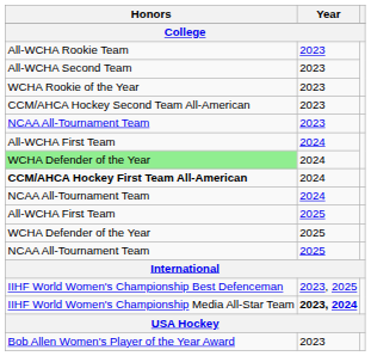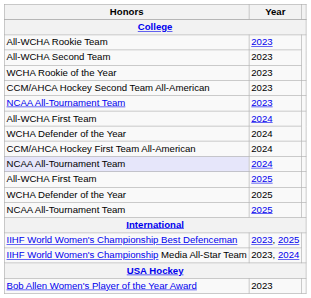WCHA Defender of the Year / 2024 | Honors: lightgreen background -> no background
CCM/AHCA Hockey First Team All-American | Honors: bold -> normal
NCAA All-Tournament Team / 2024 | Honors: no background -> lavender background
IIHF World Women's Championship Media All-Star Team | Year: bold -> normal
